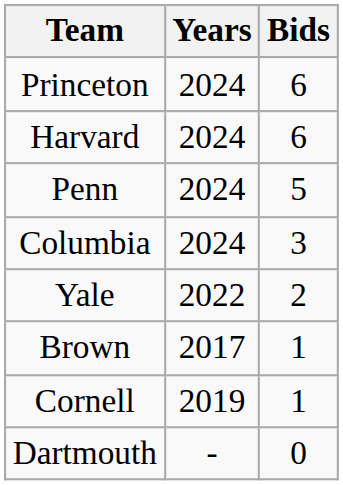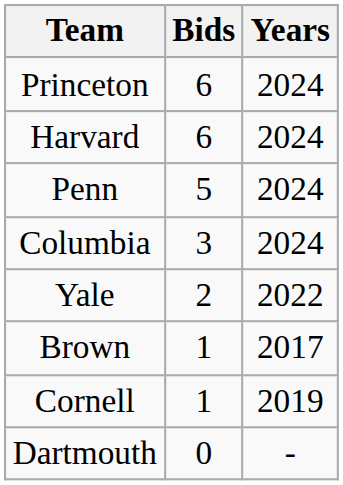columns swapped: Bids <-> Years
